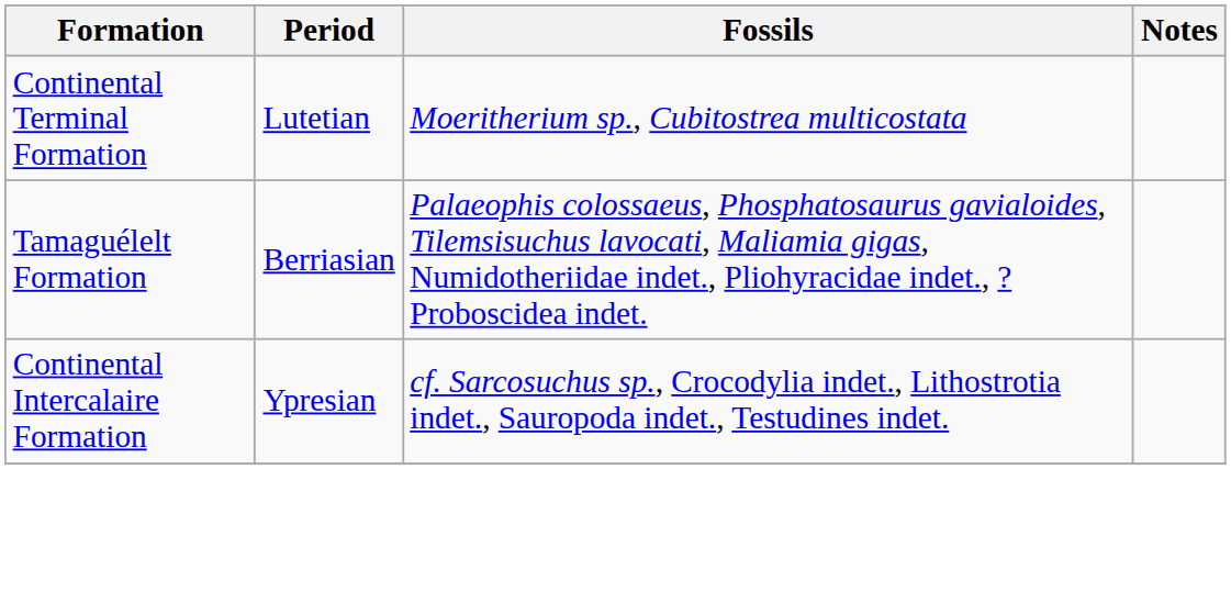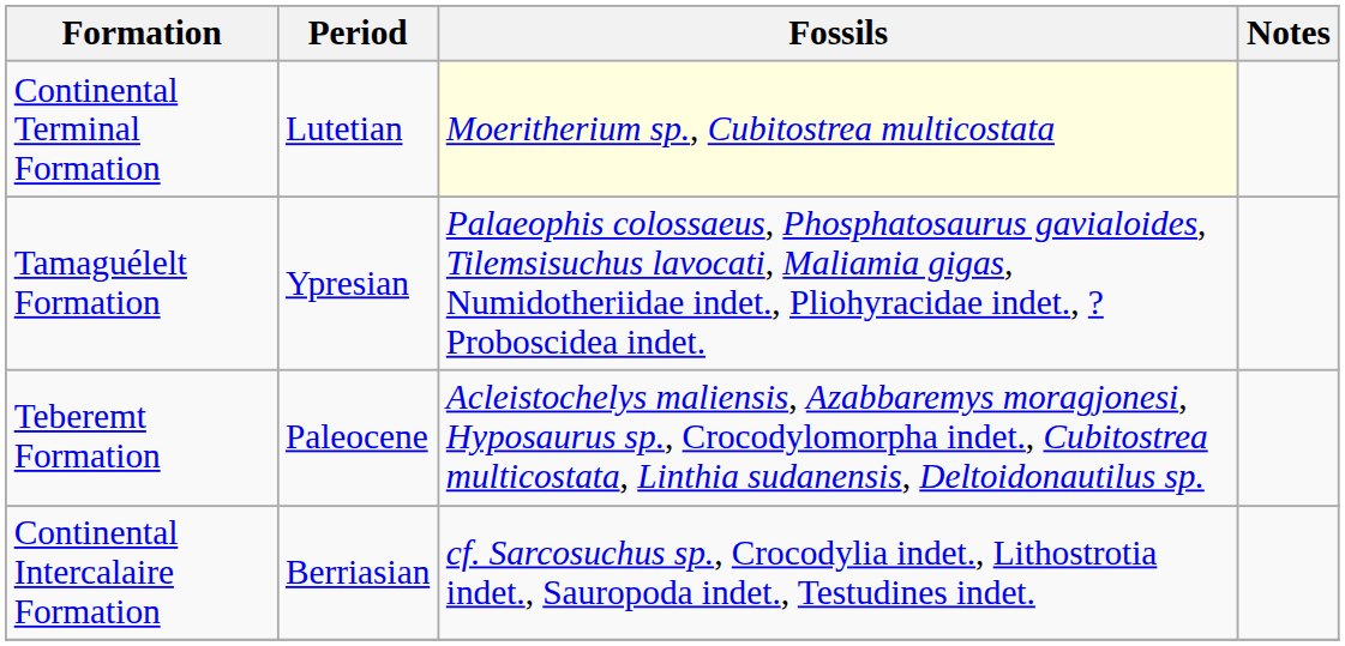Continental Terminal Formation | Fossils: no background -> lightyellow background
Tamaguélelt Formation | Period: Berriasian -> Ypresian
+ row: Teberemt Formation | Paleocene | Acleistochelys maliensis, Azabbaremys moragjonesi, Hyposaurus sp., Crocodylomorpha indet., Cubitostrea multicostata, Linthia sudanensis, Deltoidonautilus sp.
Continental Intercalaire Formation | Period: Ypresian -> Berriasian
